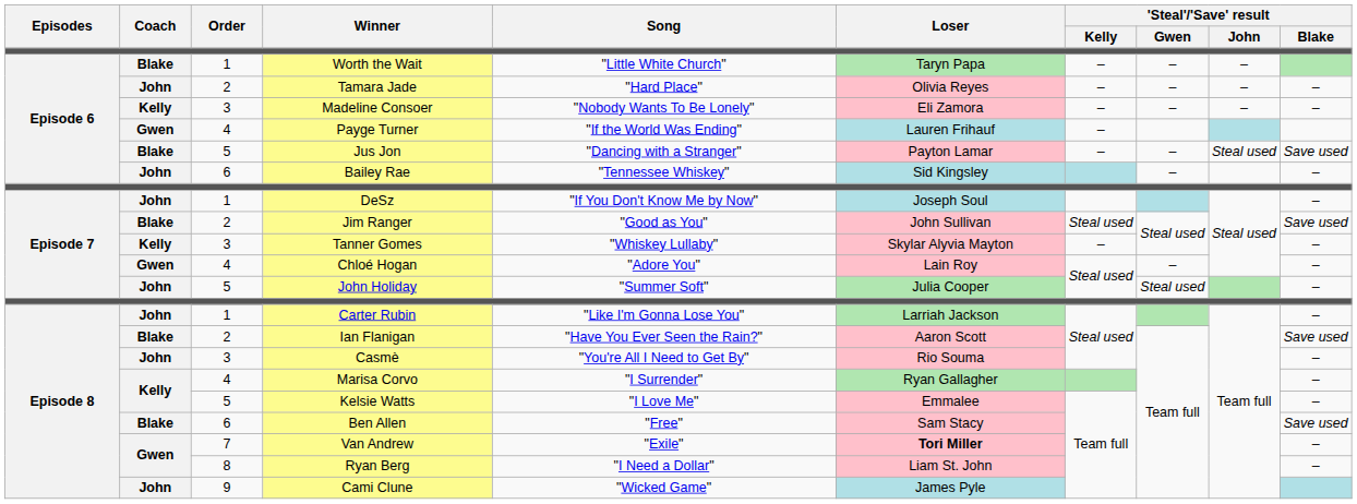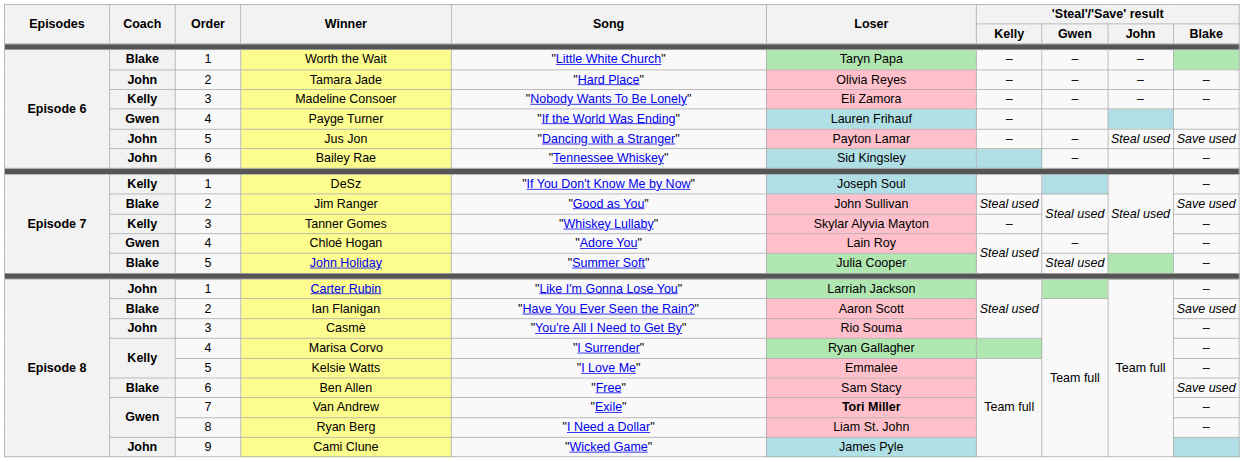Jus Jon | Coach: Blake -> John
DeSz | Coach: John -> Kelly
John Holiday | Coach: John -> Blake
